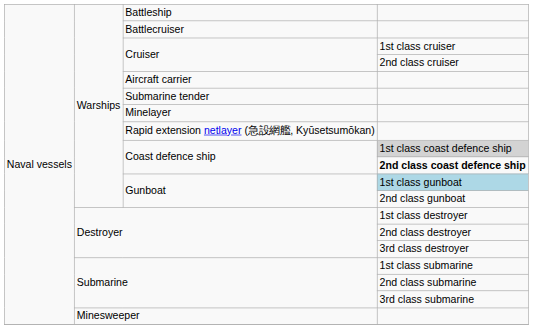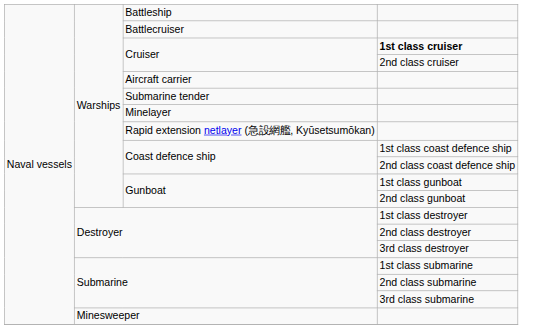1st class cruiser | column 4: normal -> bold
1st class coast defence ship | column 4: lightgrey background -> no background
2nd class coast defence ship | column 4: bold -> normal
1st class gunboat | column 4: lightblue background -> no background
